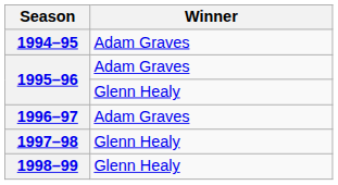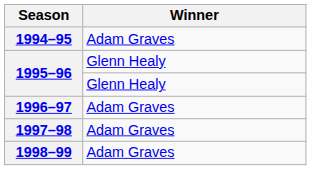row 3 | Winner: Adam Graves -> Glenn Healy
row 6 | Winner: Glenn Healy -> Adam Graves
row 7 | Winner: Glenn Healy -> Adam Graves
